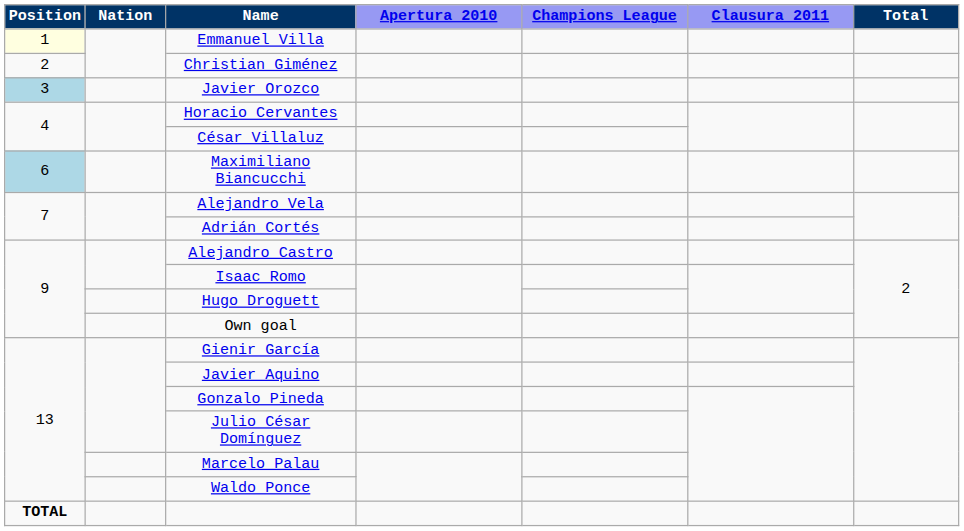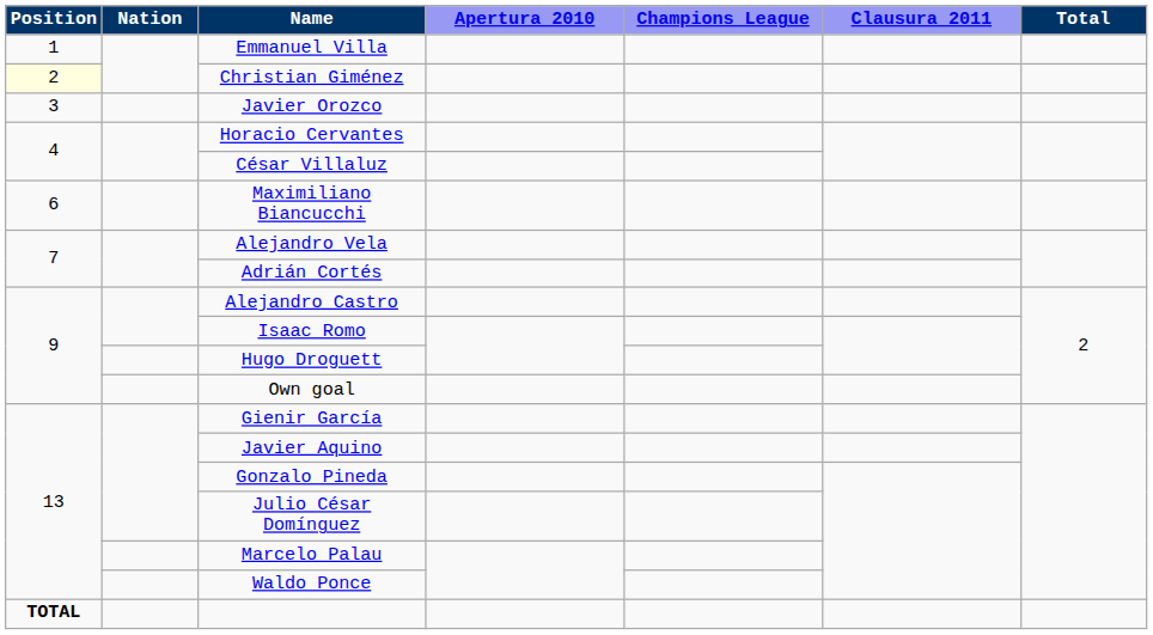Emmanuel Villa | Position: lightyellow background -> no background
Christian Giménez | Position: no background -> lightyellow background
Javier Orozco | Position: lightblue background -> no background
Maximiliano Biancucchi | Position: lightblue background -> no background
